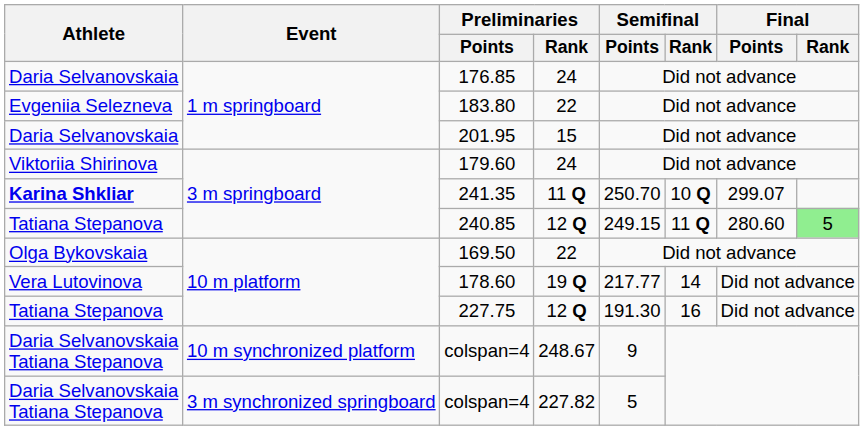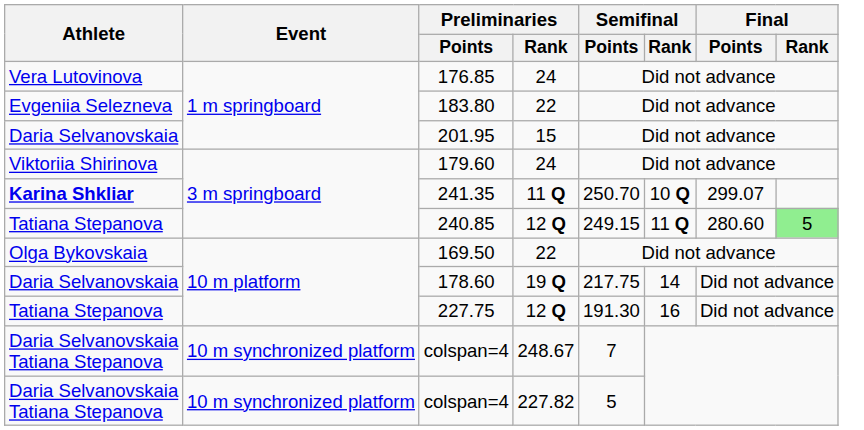176.85 | Athlete: Daria Selvanovskaia -> Vera Lutovinova
178.60 | Athlete: Vera Lutovinova -> Daria Selvanovskaia
178.60 | Semifinal / Points: 217.77 -> 217.75
colspan=4 / 248.67 | Semifinal / Points: 9 -> 7
colspan=4 / 227.82 | Event: 3 m synchronized springboard -> 10 m synchronized platform
